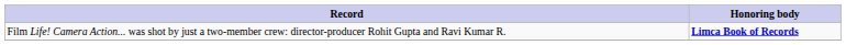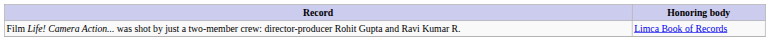row 2 | Honoring body: bold -> normal
